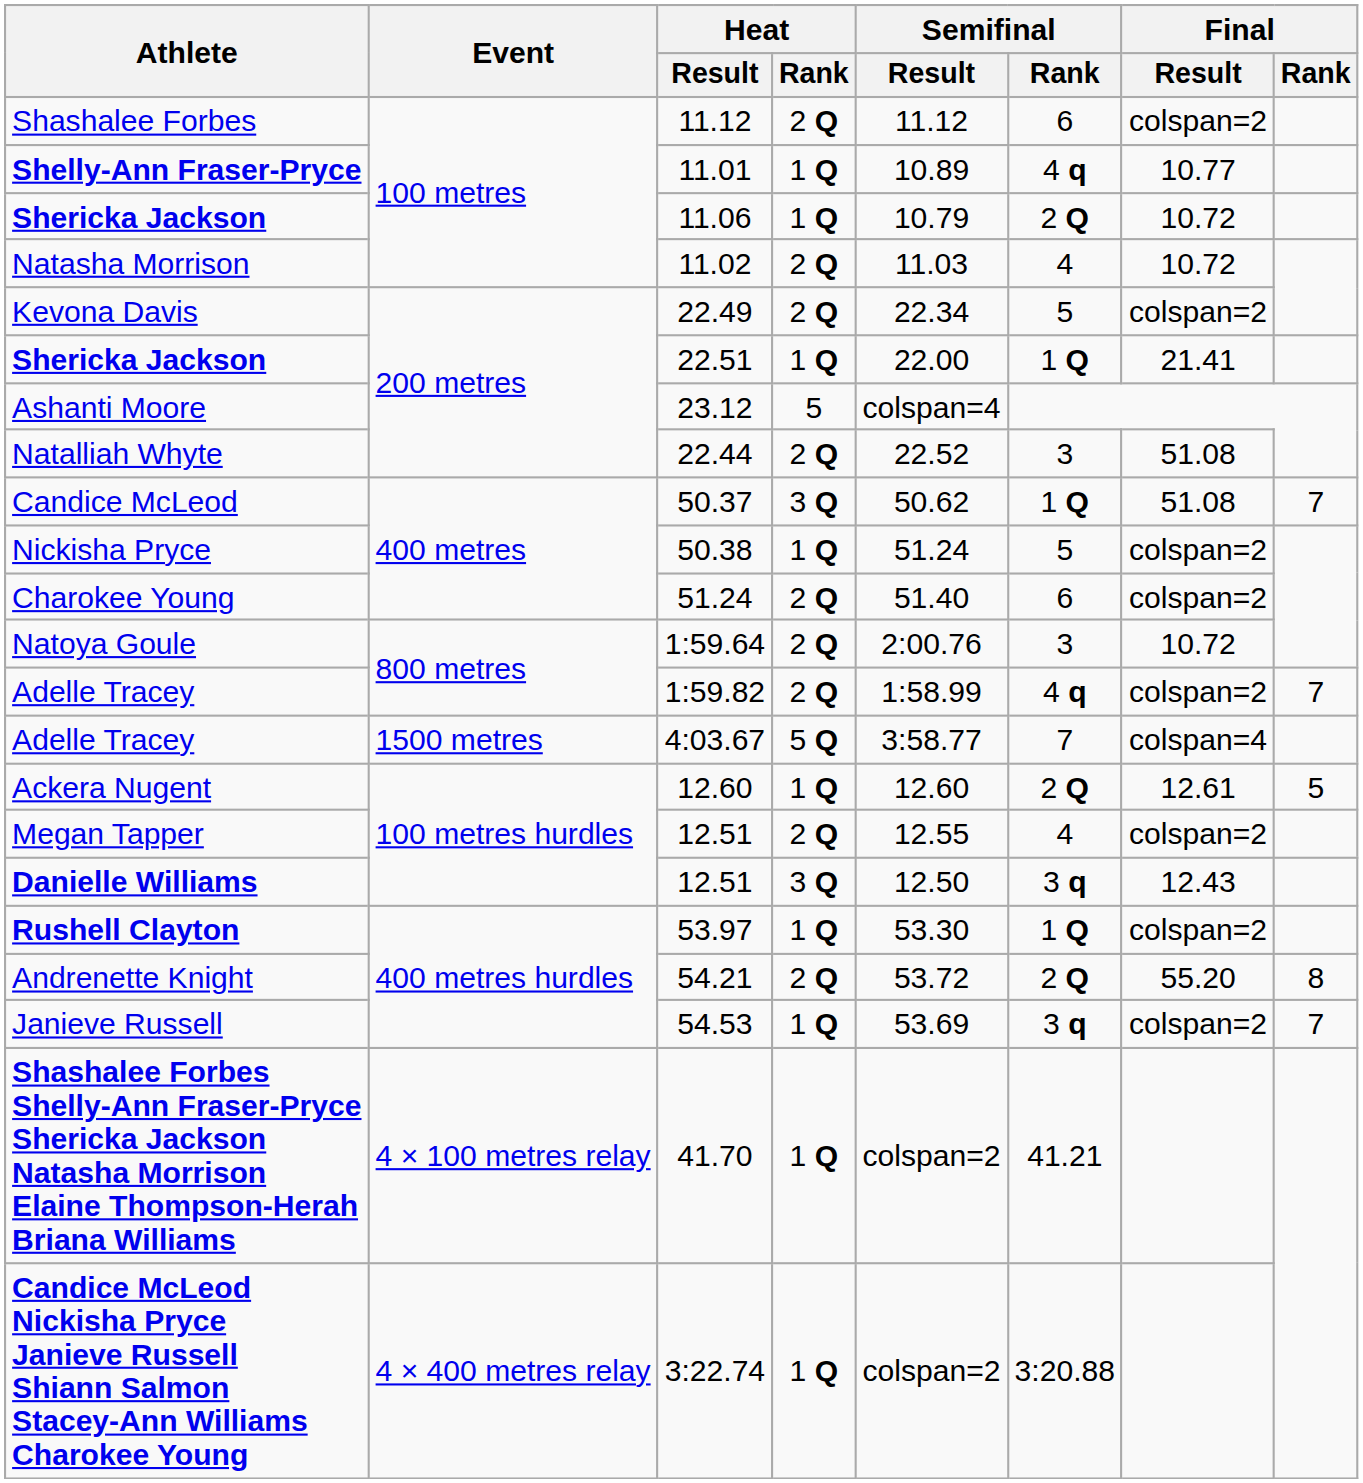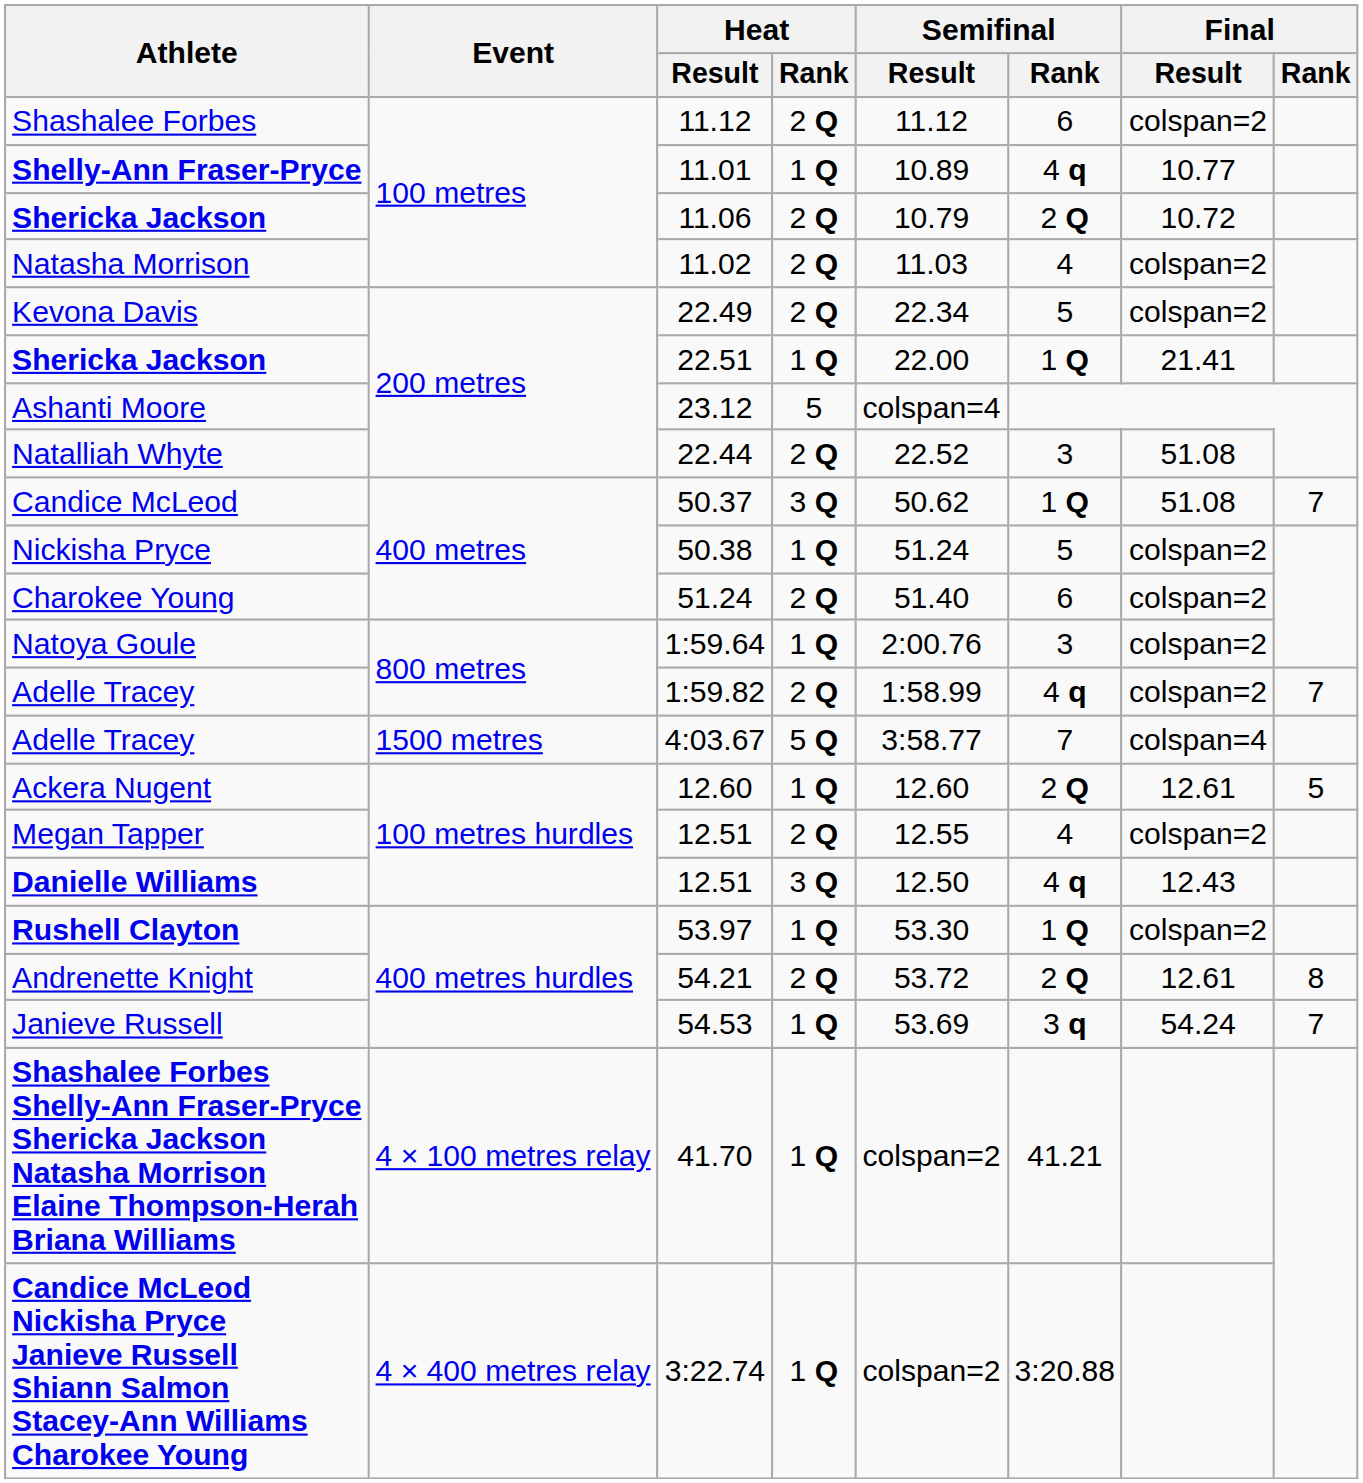Shericka Jackson / 11.06 | Heat / Rank: 1 Q -> 2 Q
Natasha Morrison | Final / Result: 10.72 -> colspan=2
Natoya Goule | Heat / Rank: 2 Q -> 1 Q
Natoya Goule | Final / Result: 10.72 -> colspan=2
Danielle Williams | Semifinal / Rank: 3 q -> 4 q
Andrenette Knight | Final / Result: 55.20 -> 12.61
Janieve Russell | Final / Result: colspan=2 -> 54.24
